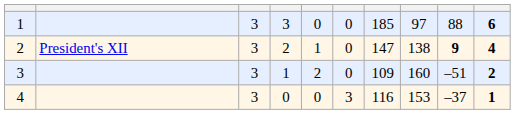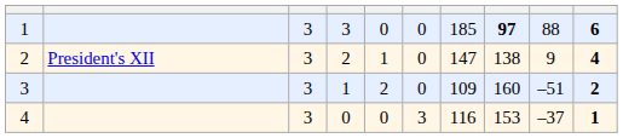row 2 | column 8: normal -> bold
row 3 | column 9: bold -> normal
